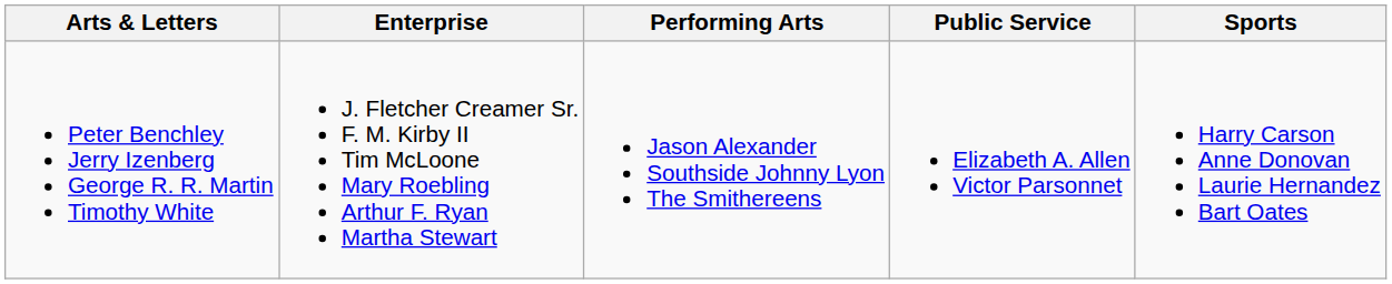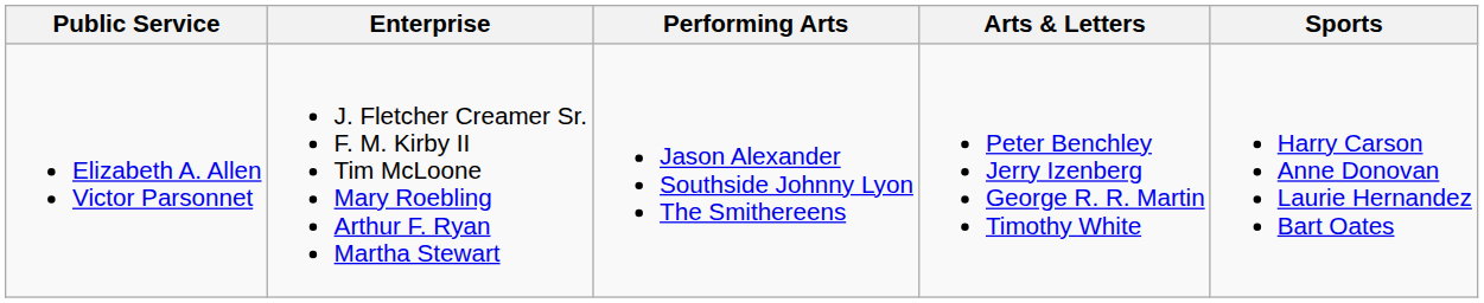columns swapped: Arts & Letters <-> Public Service
